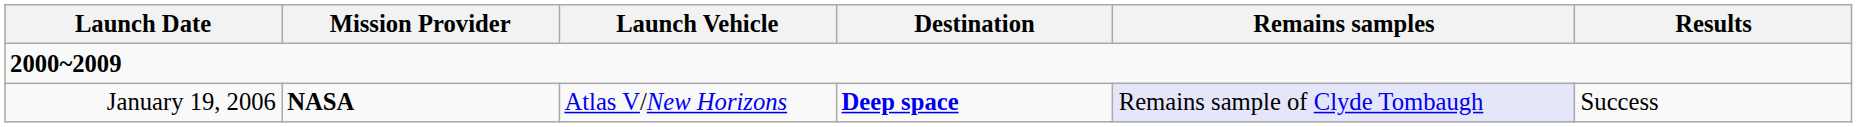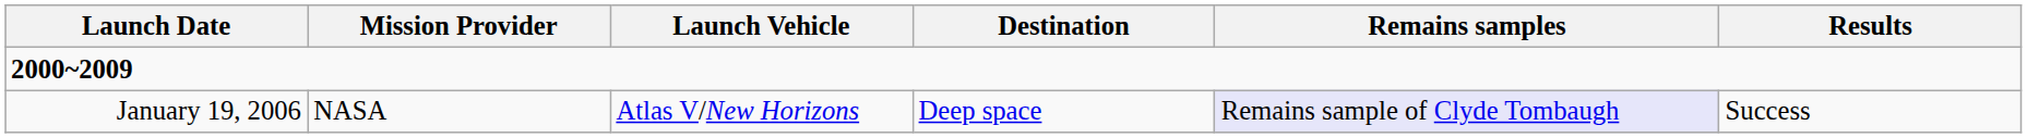January 19, 2006 | Mission Provider: bold -> normal
January 19, 2006 | Destination: bold -> normal
